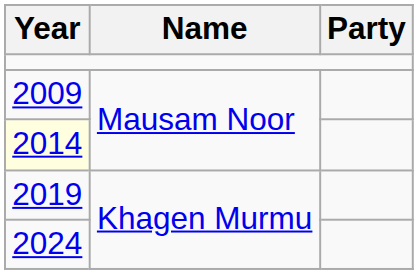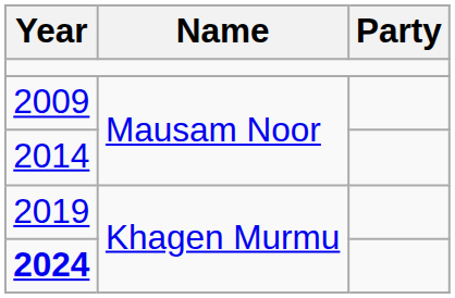2014 | Year: lightyellow background -> no background
2024 | Year: normal -> bold
